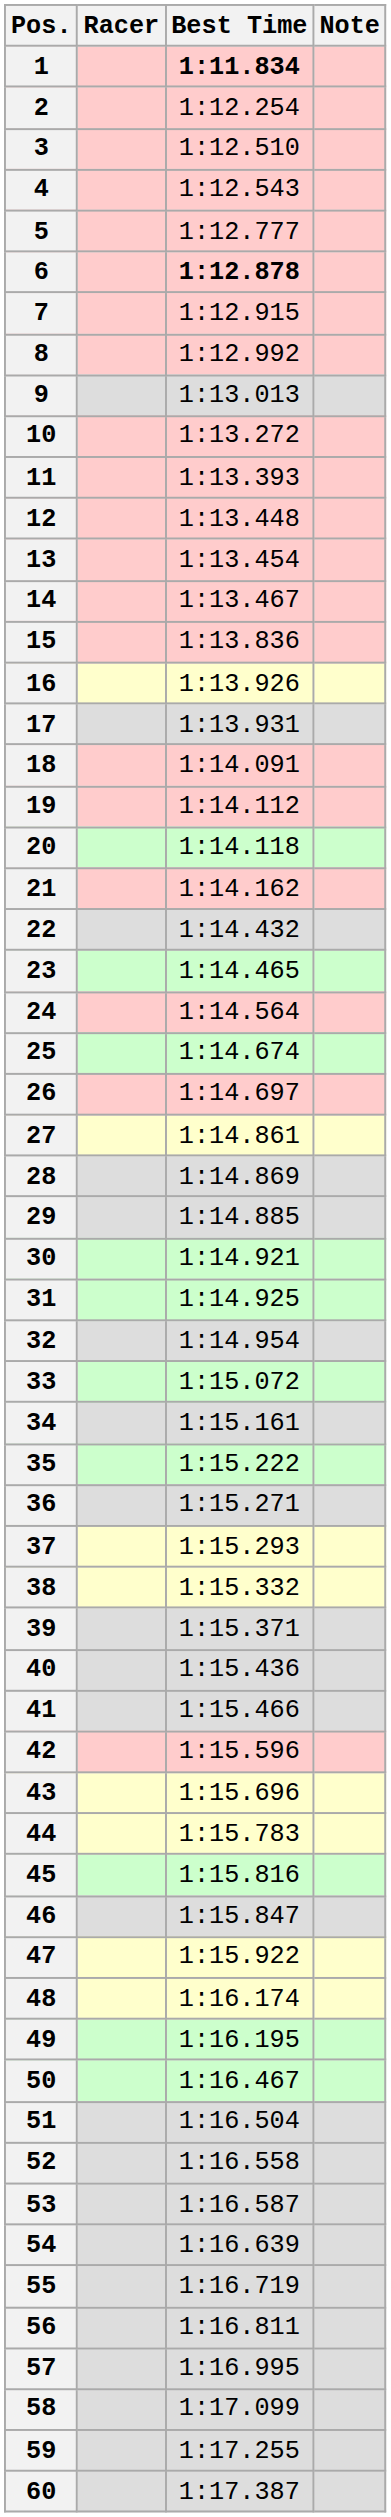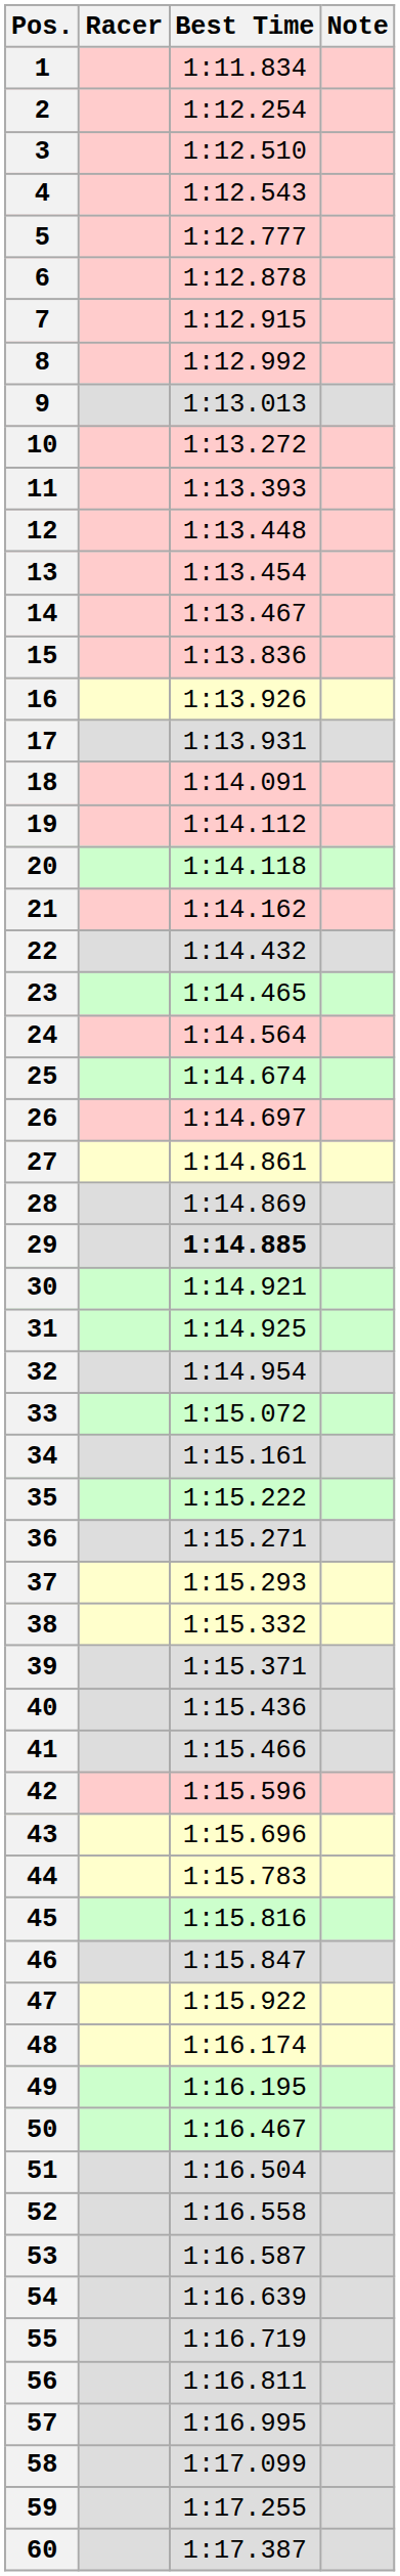1 | Best Time: bold -> normal
6 | Best Time: bold -> normal
29 | Best Time: normal -> bold
